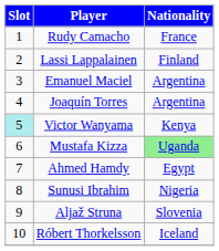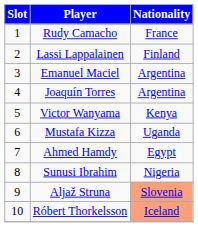Victor Wanyama | Slot: paleturquoise background -> no background
Mustafa Kizza | Nationality: lightgreen background -> no background
Aljaž Struna | Nationality: no background -> lightsalmon background
Róbert Thorkelsson | Nationality: no background -> lightsalmon background
